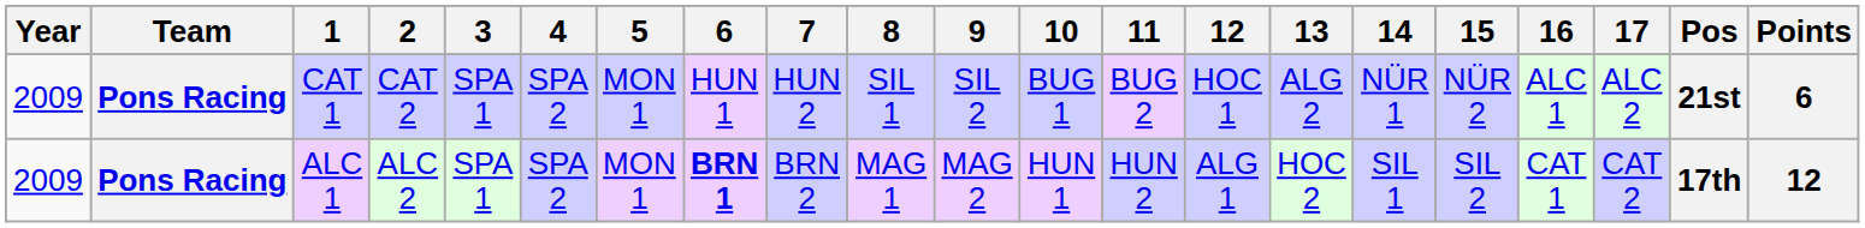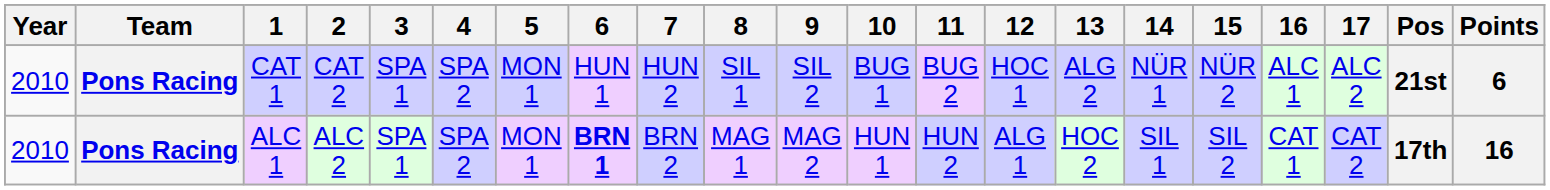row 2 | Year: 2009 -> 2010
row 3 | Year: 2009 -> 2010
row 3 | Points: 12 -> 16
